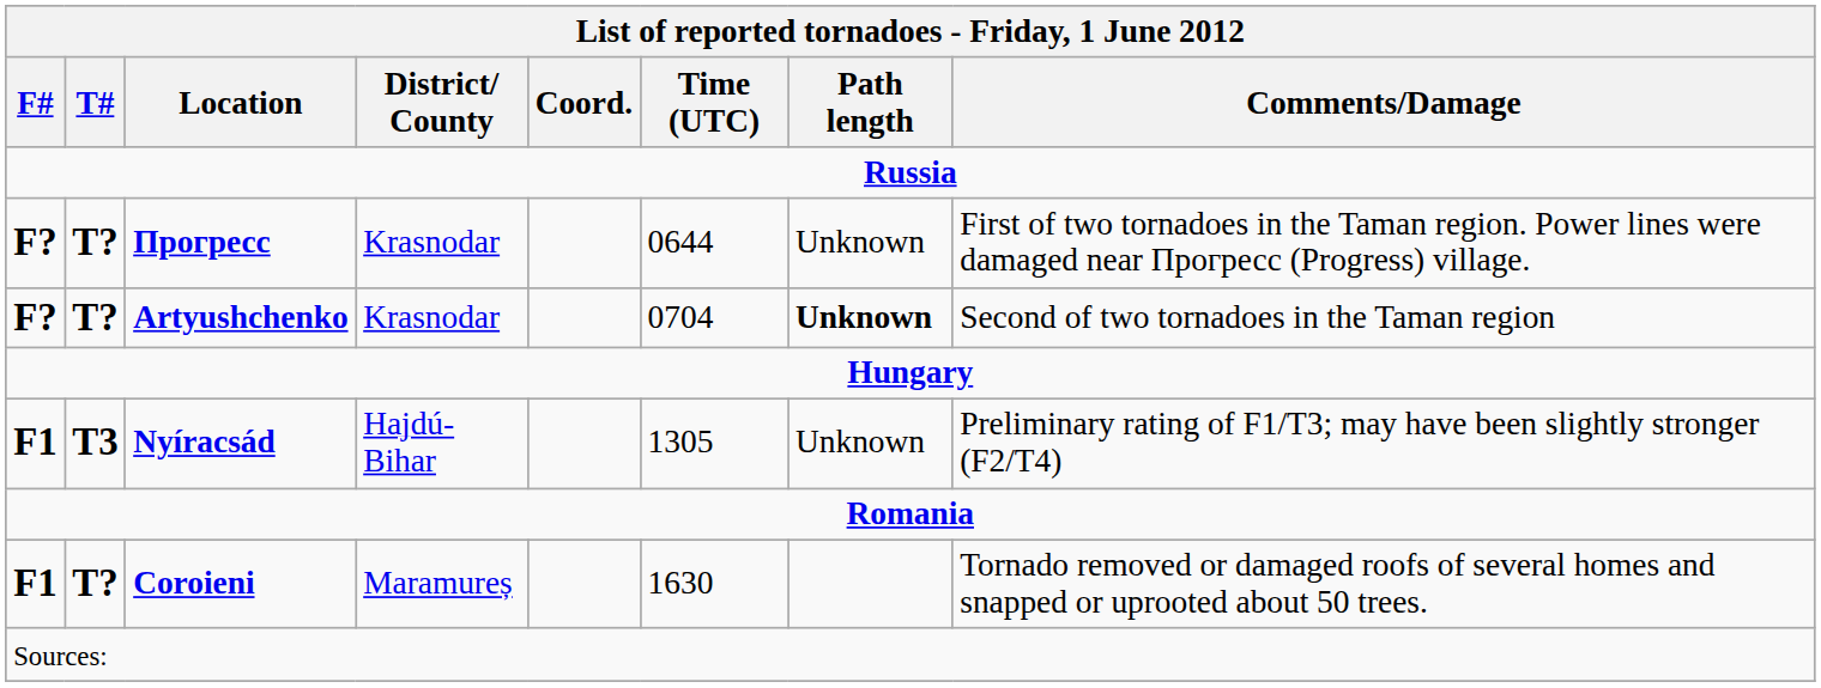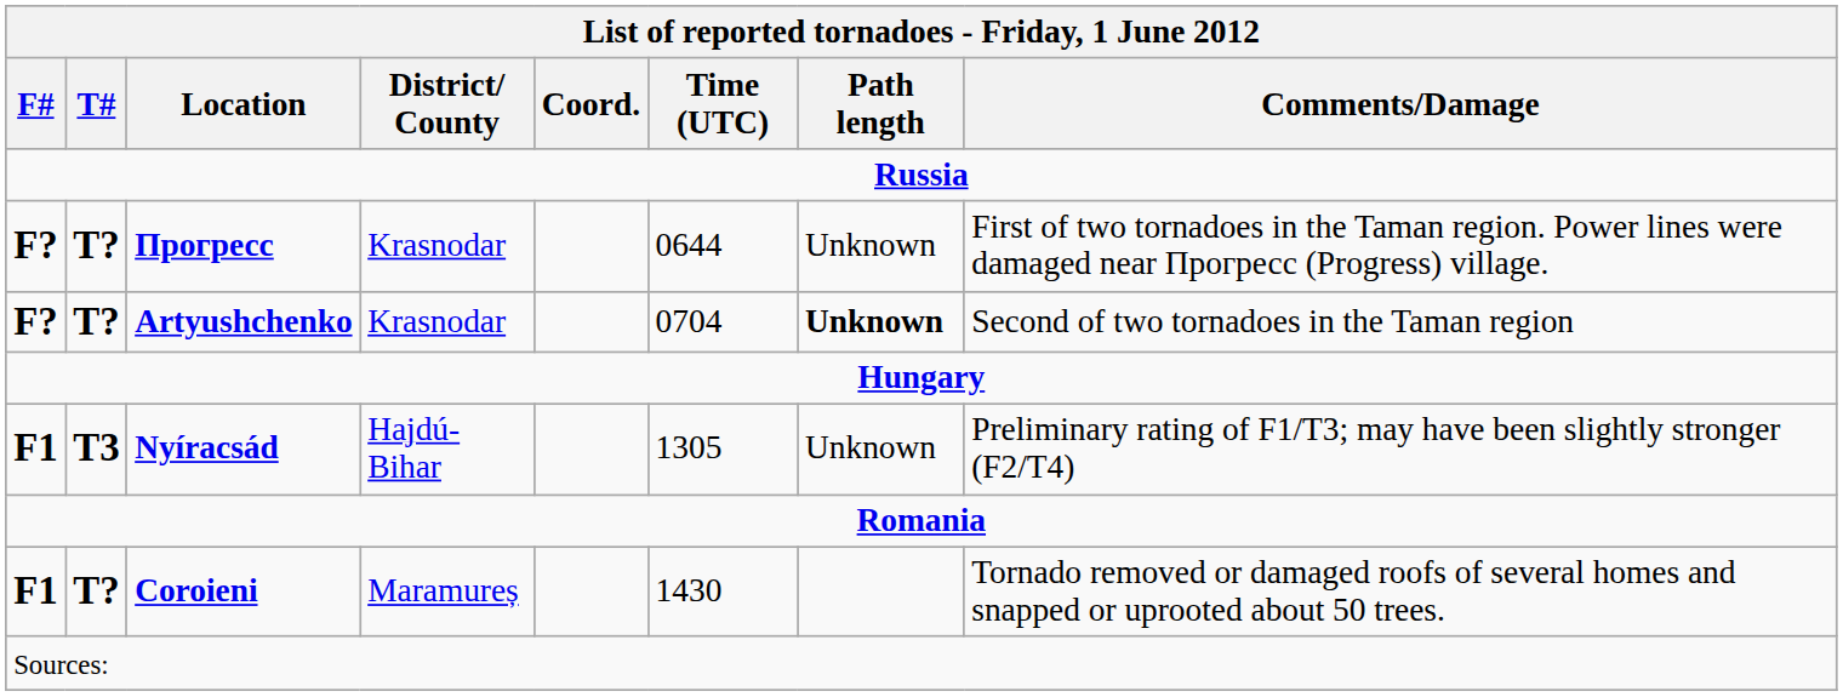Coroieni | Time (UTC): 1630 -> 1430
